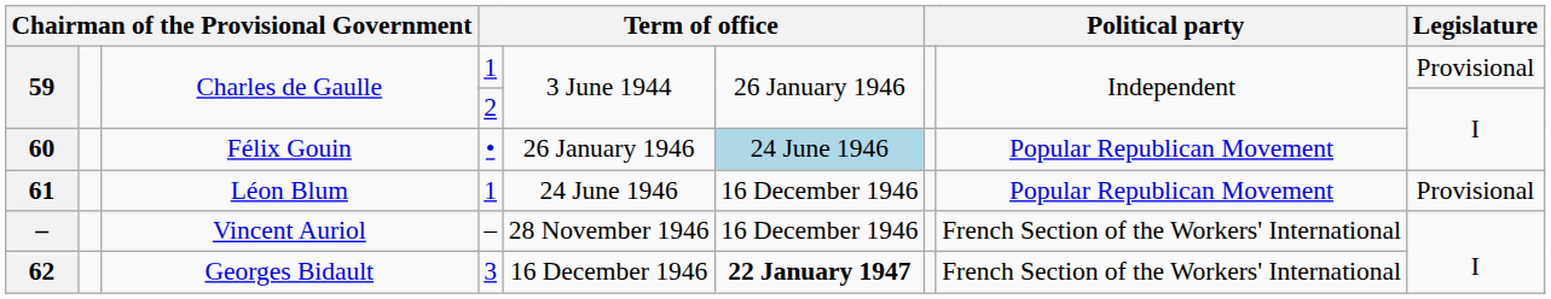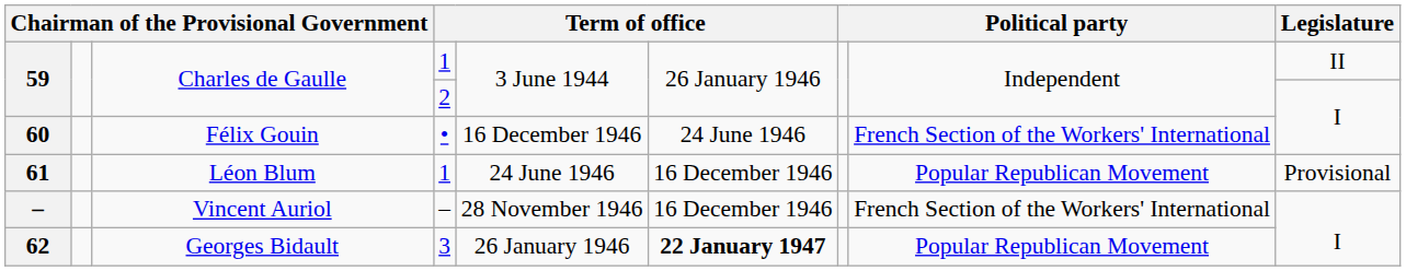59 / 1 | Legislature: Provisional -> II
60 | column 5: 26 January 1946 -> 16 December 1946
60 | column 6: lightblue background -> no background
60 | column 8: Popular Republican Movement -> French Section of the Workers' International
62 | column 5: 16 December 1946 -> 26 January 1946
62 | column 8: French Section of the Workers' International -> Popular Republican Movement
